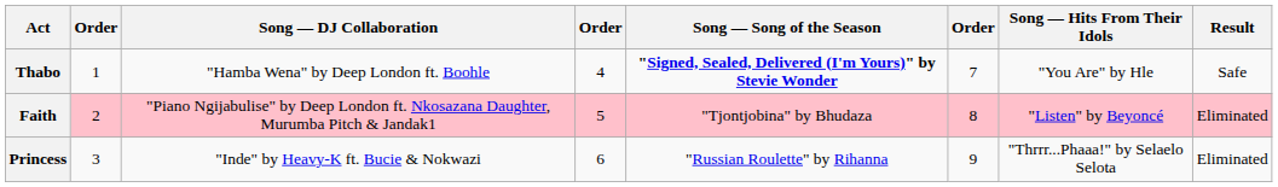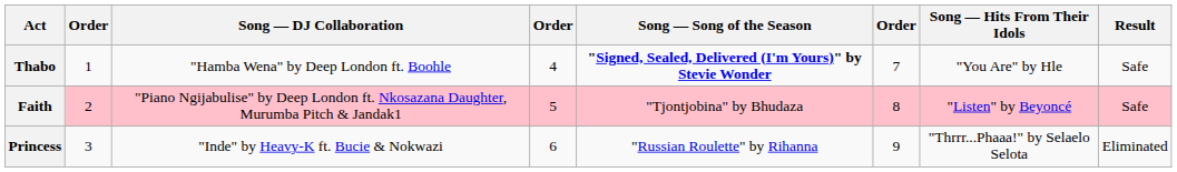Faith | Result: Eliminated -> Safe
